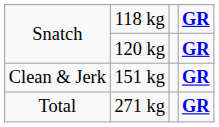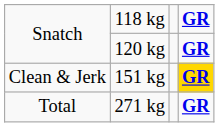Clean & Jerk | column 4: no background -> gold background
